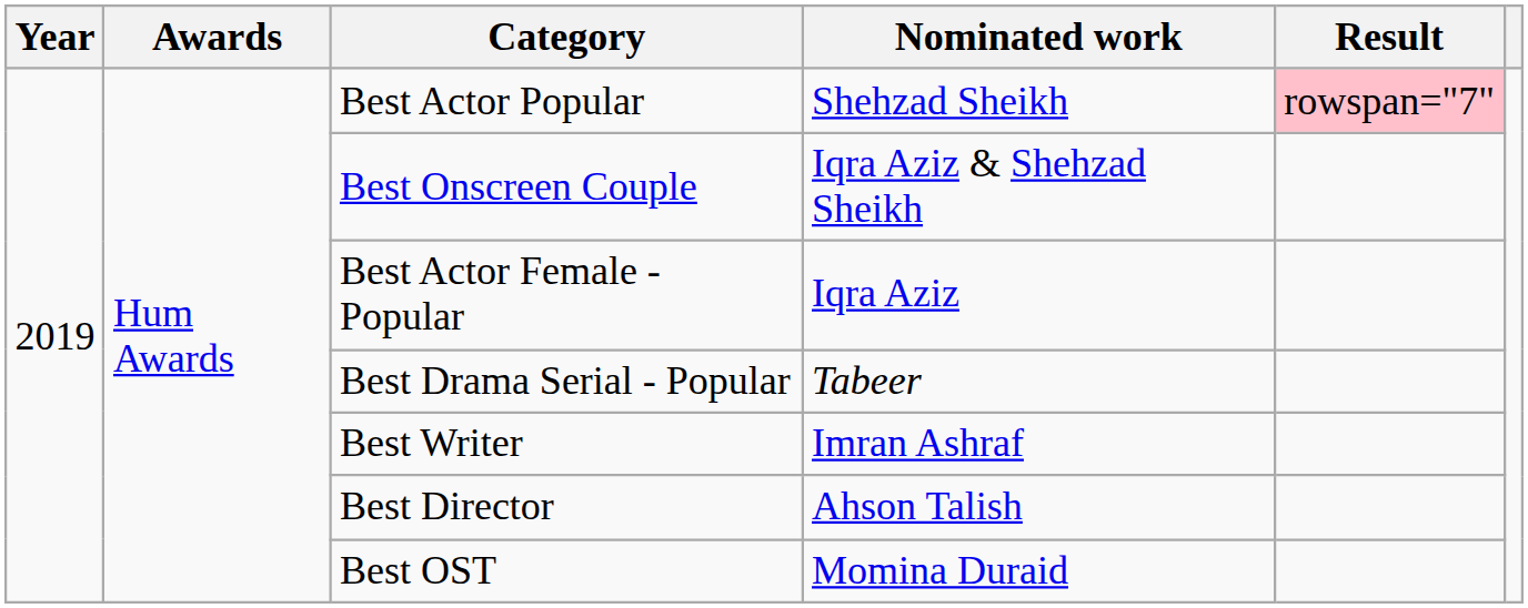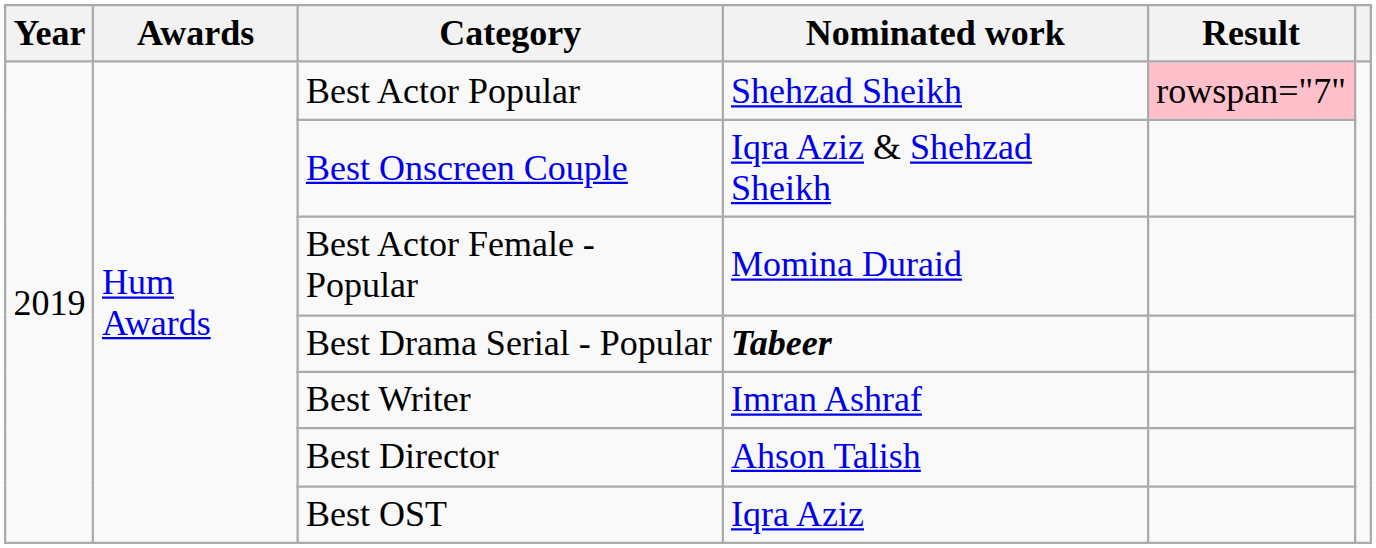Best Actor Female - Popular | Nominated work: Iqra Aziz -> Momina Duraid
Best Drama Serial - Popular | Nominated work: normal -> bold
Best OST | Nominated work: Momina Duraid -> Iqra Aziz
